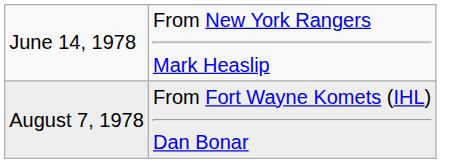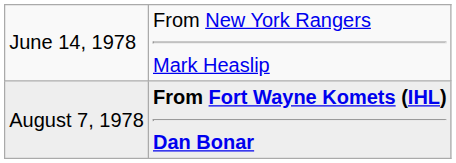August 7, 1978 | column 2: normal -> bold
